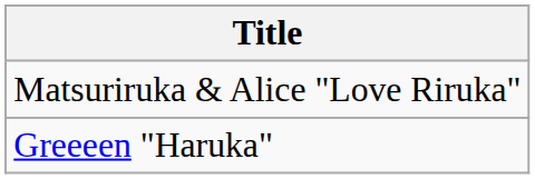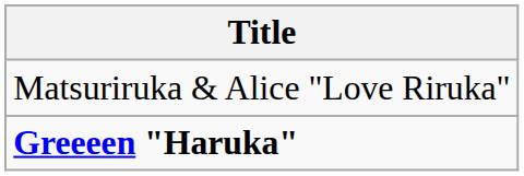row 3 | column 1: normal -> bold
